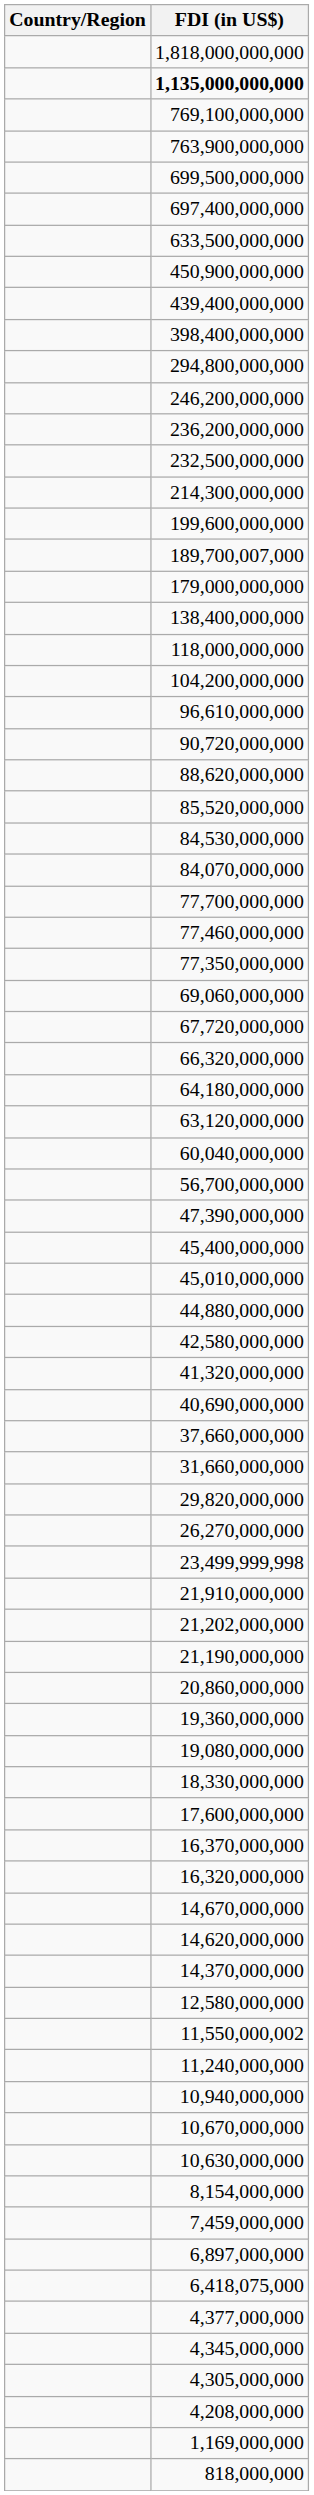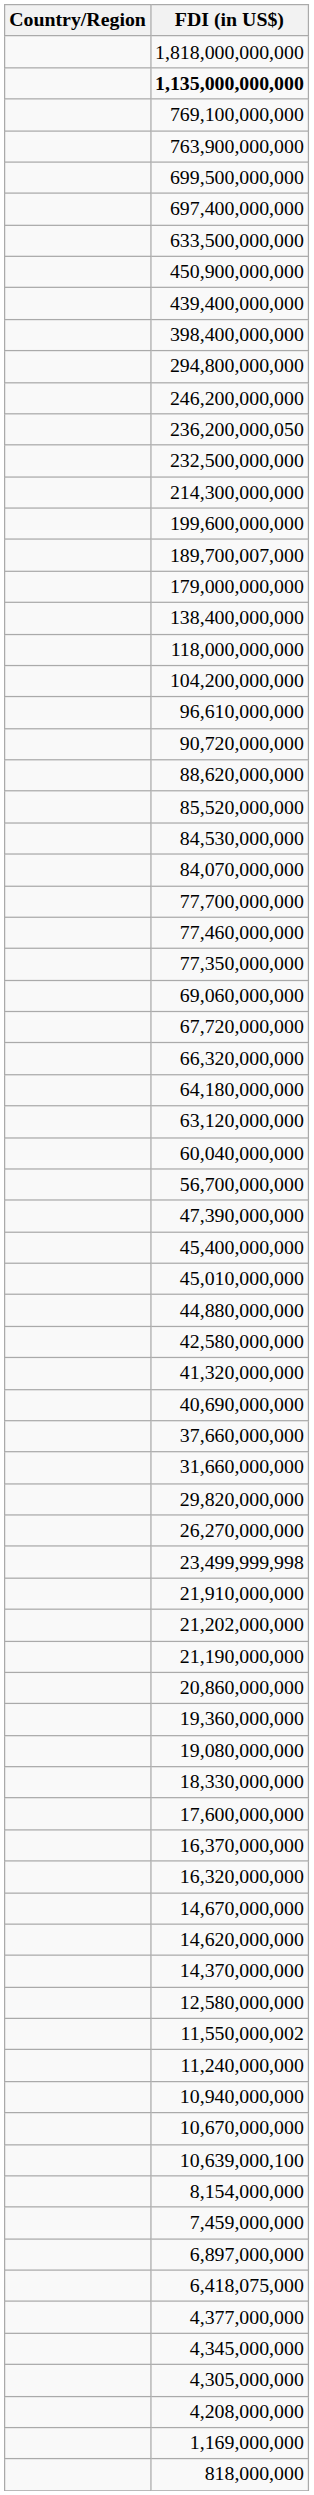row 14 | FDI (in US$): 236,200,000,000 -> 236,200,000,050
row 69 | FDI (in US$): 10,630,000,000 -> 10,639,000,100
